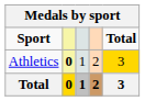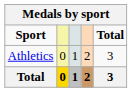Athletics | column 2: bold -> normal
Athletics | Total: gold background -> no background
